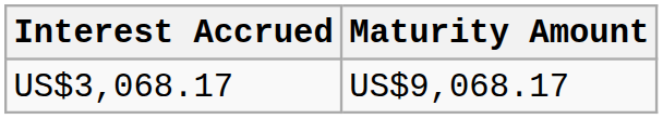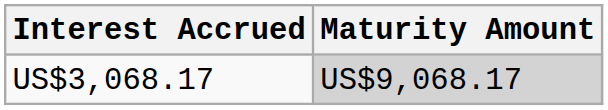US$3,068.17 | Maturity Amount: no background -> lightgrey background
